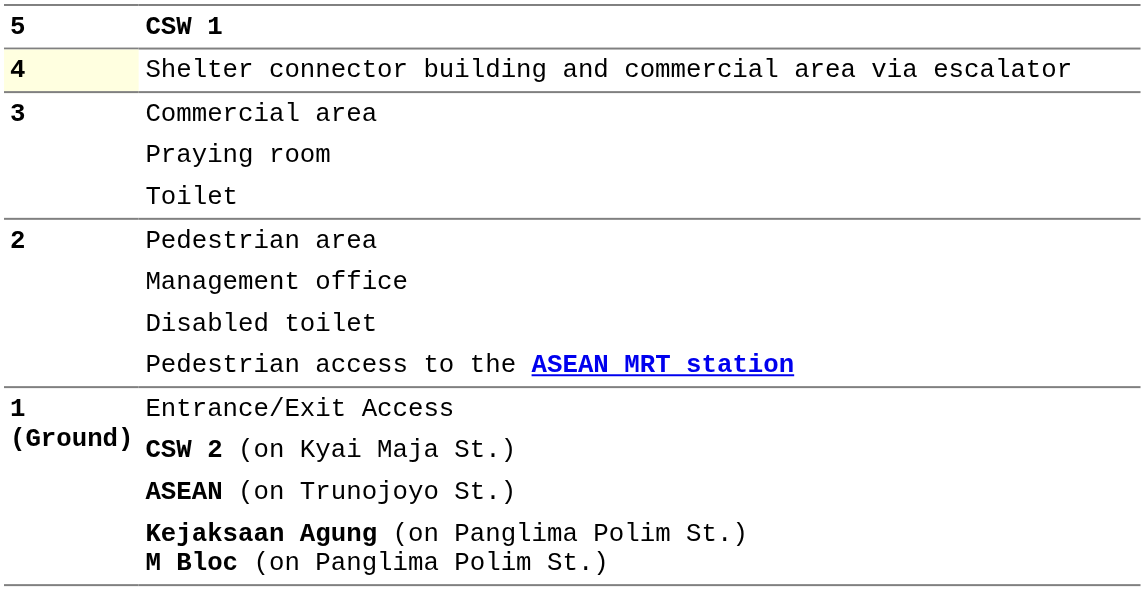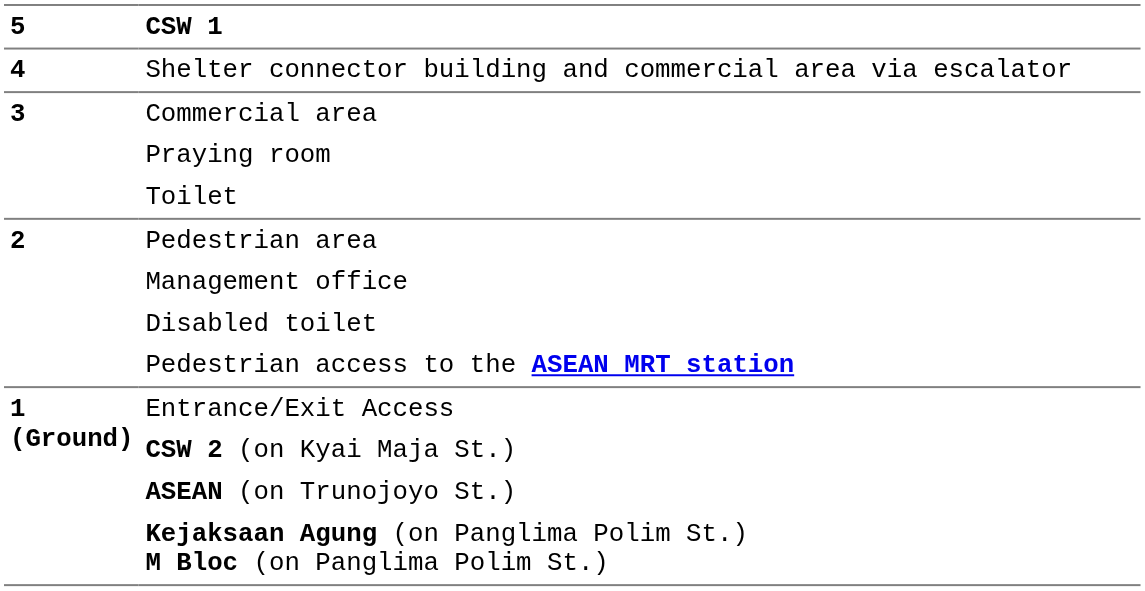Shelter connector building and commercial area via escalator | 5: lightyellow background -> no background
